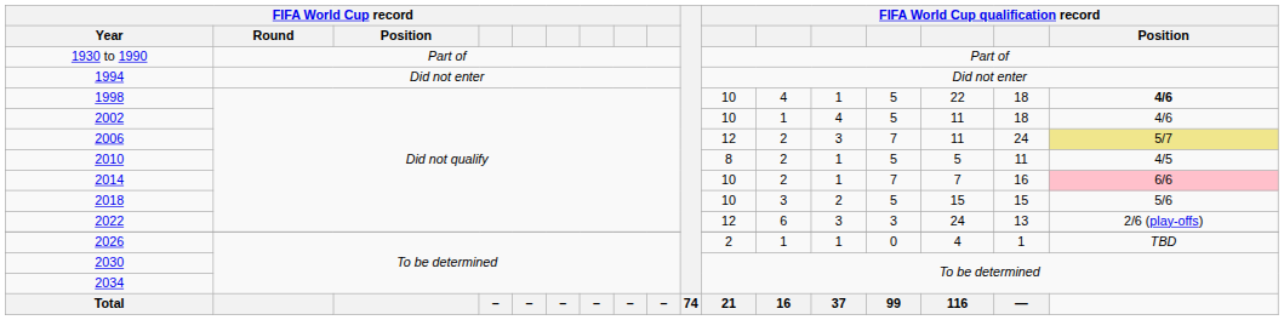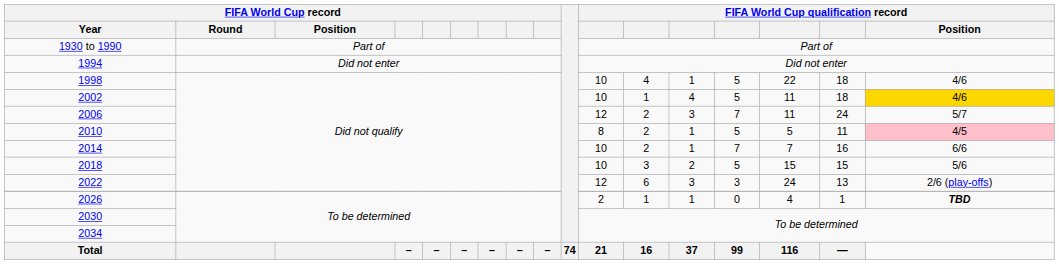1998 | FIFA World Cup qualification record / Position: bold -> normal
2002 | FIFA World Cup qualification record / Position: no background -> gold background
2006 | FIFA World Cup qualification record / Position: khaki background -> no background
2010 | FIFA World Cup qualification record / Position: no background -> pink background
2014 | FIFA World Cup qualification record / Position: pink background -> no background
2026 | FIFA World Cup qualification record / Position: normal -> bold
